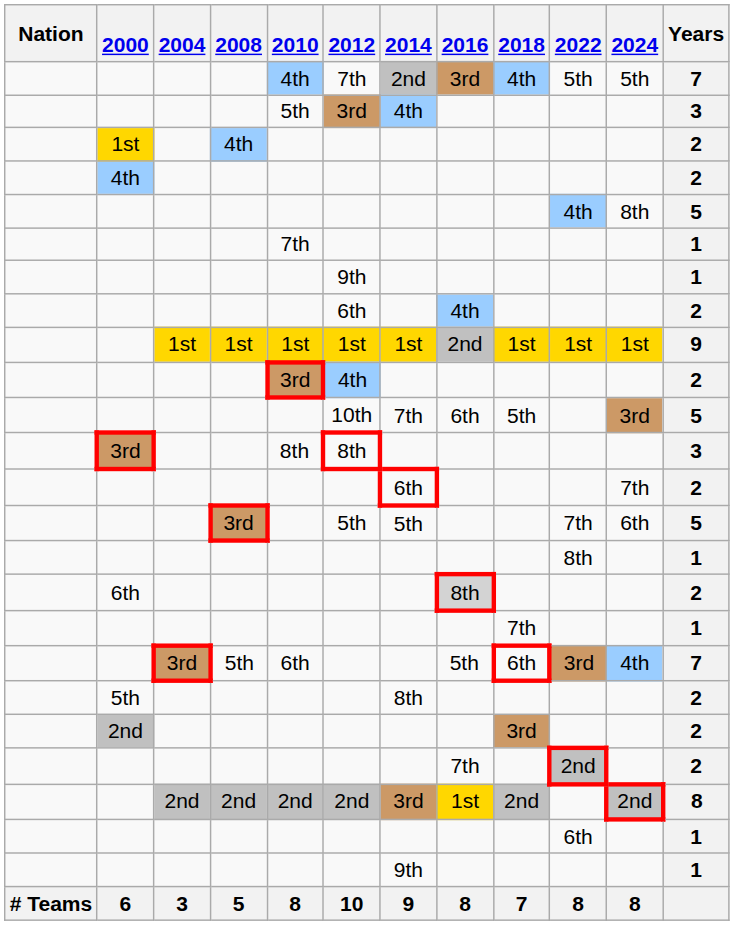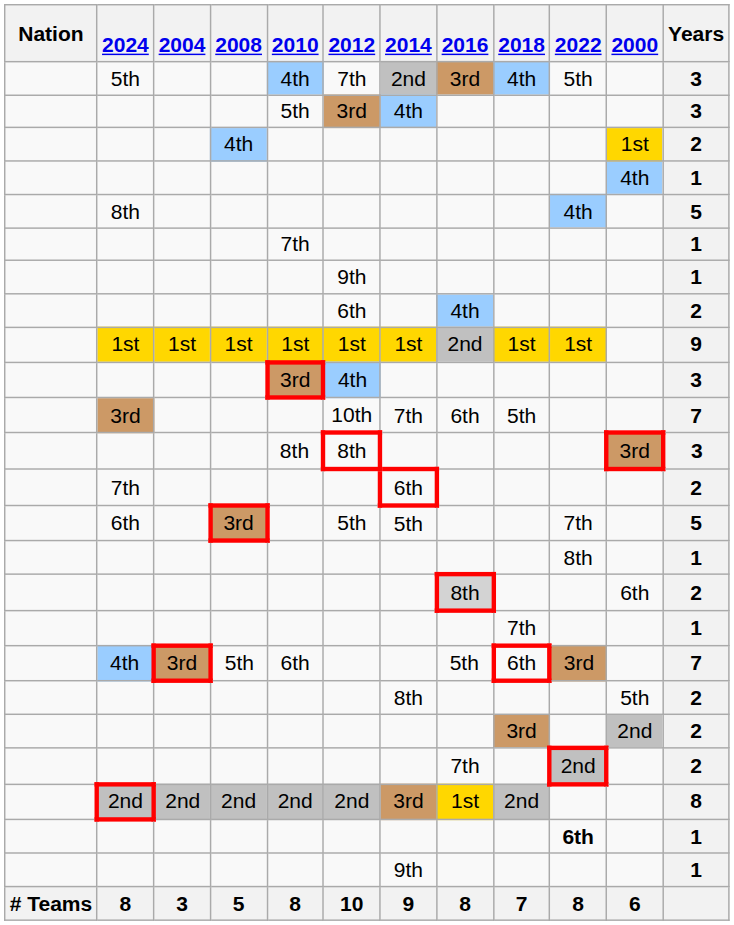columns swapped: 2000 <-> 2024
row 2 | Years: 7 -> 3
row 5 | Years: 2 -> 1
row 11 | Years: 2 -> 3
row 12 | Years: 5 -> 7
row 24 | 2022: normal -> bold
